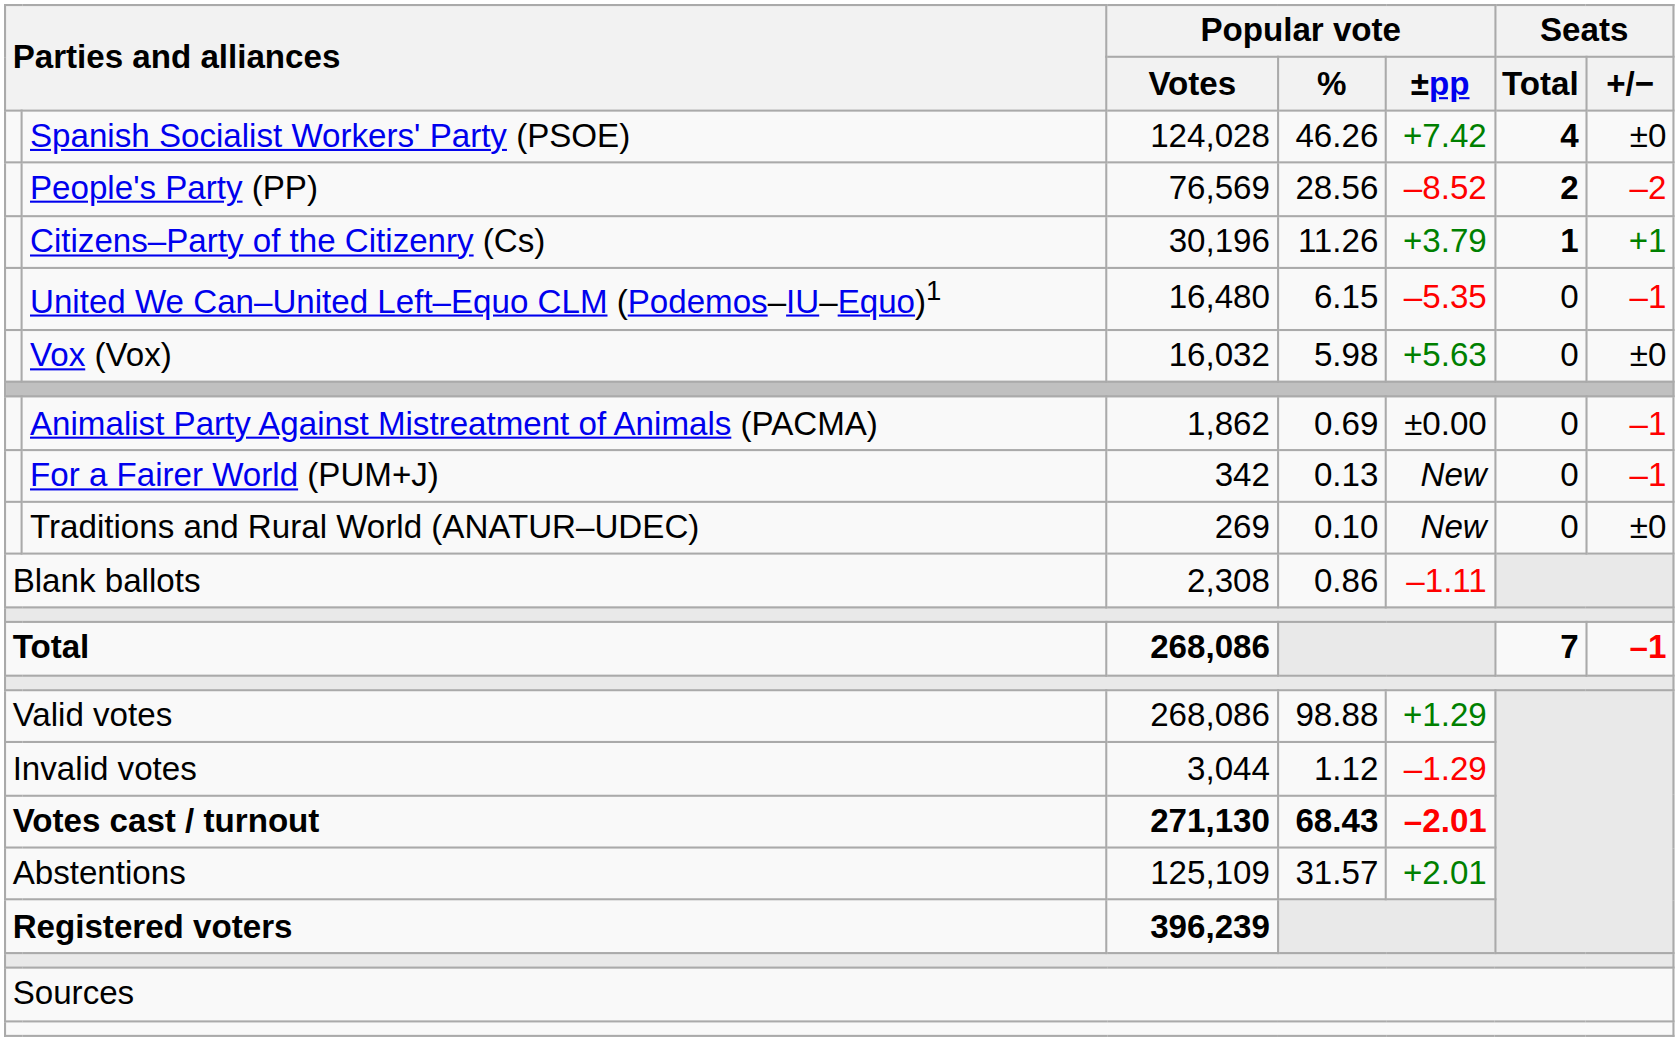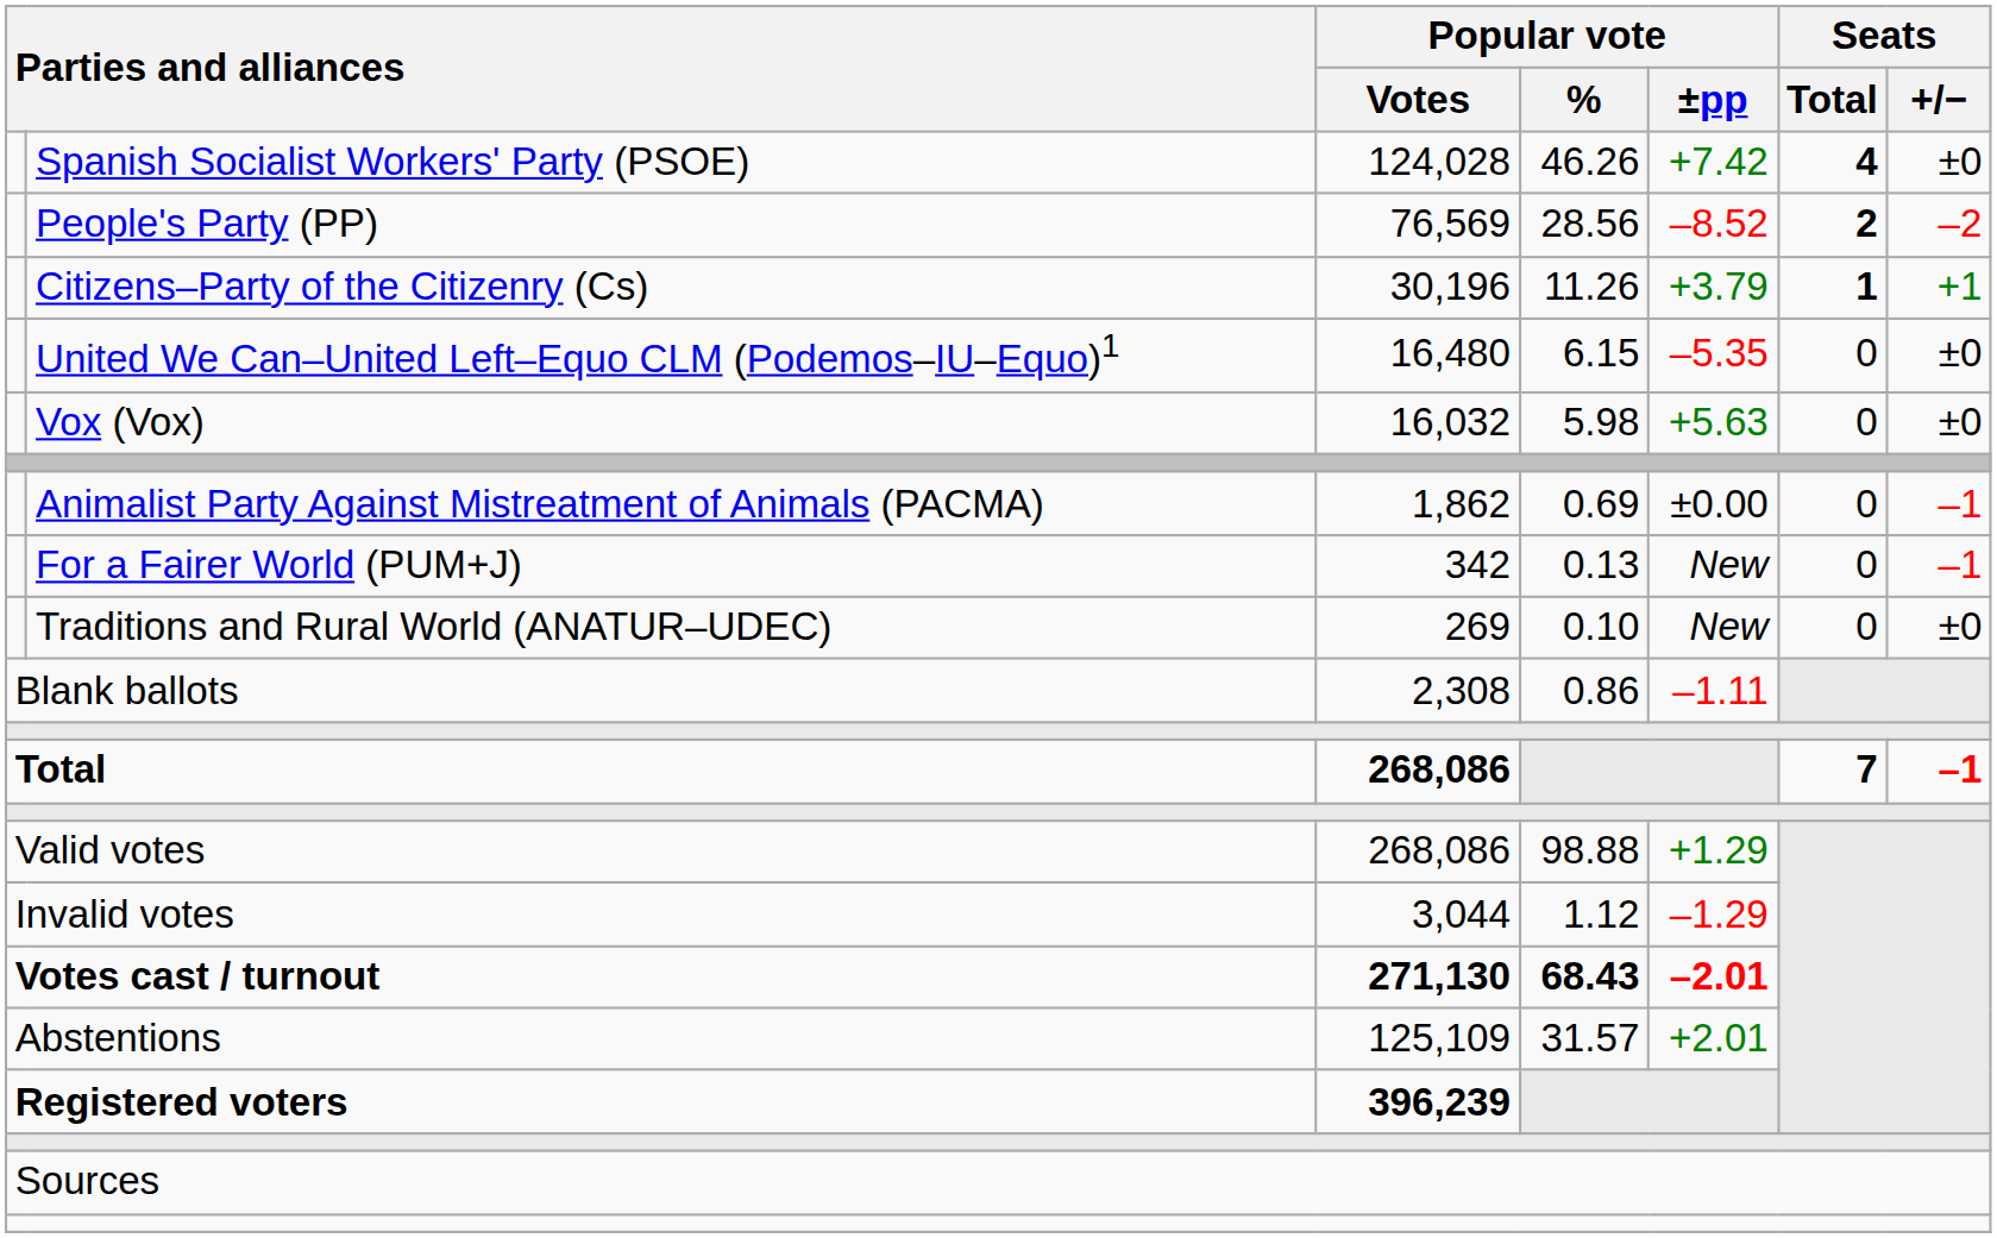United We Can–United Left–Equo CLM (Podemos–IU–Equo)1 | Seats / +/−: –1 -> ±0
